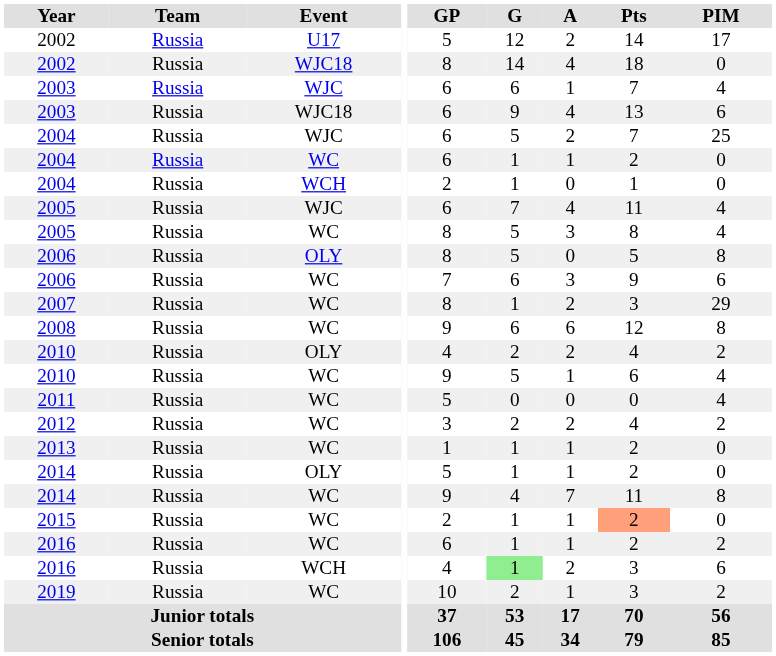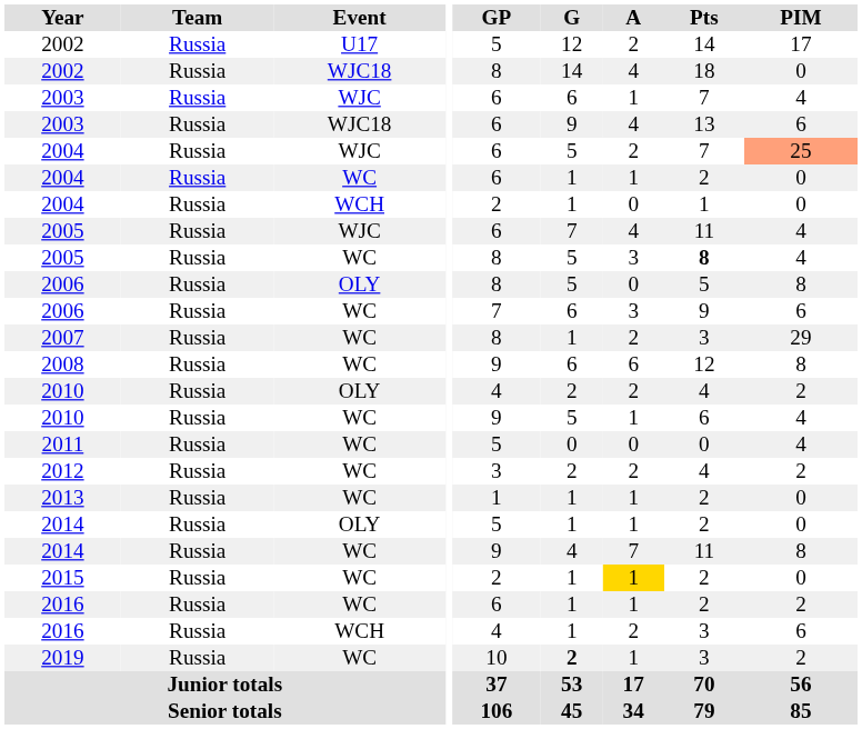2004 / WJC | PIM: no background -> lightsalmon background
2005 / WC | Pts: normal -> bold
2015 | A: no background -> gold background
2015 | Pts: lightsalmon background -> no background
2016 / WCH | G: lightgreen background -> no background
2019 | G: normal -> bold
